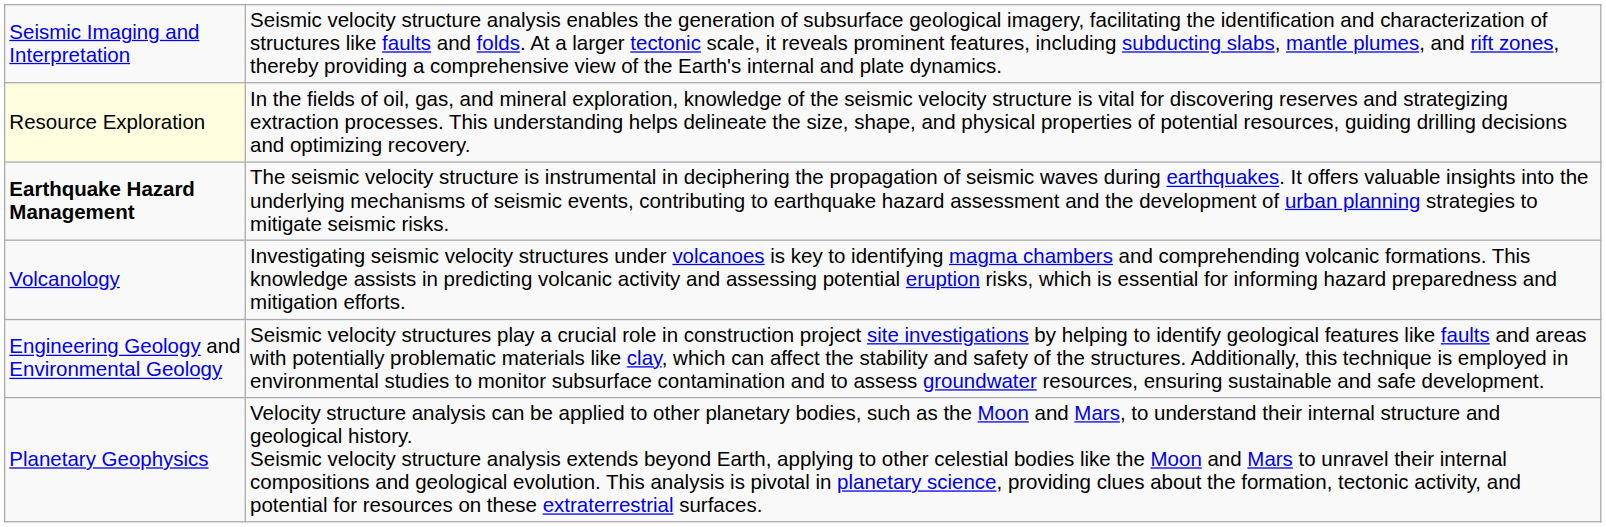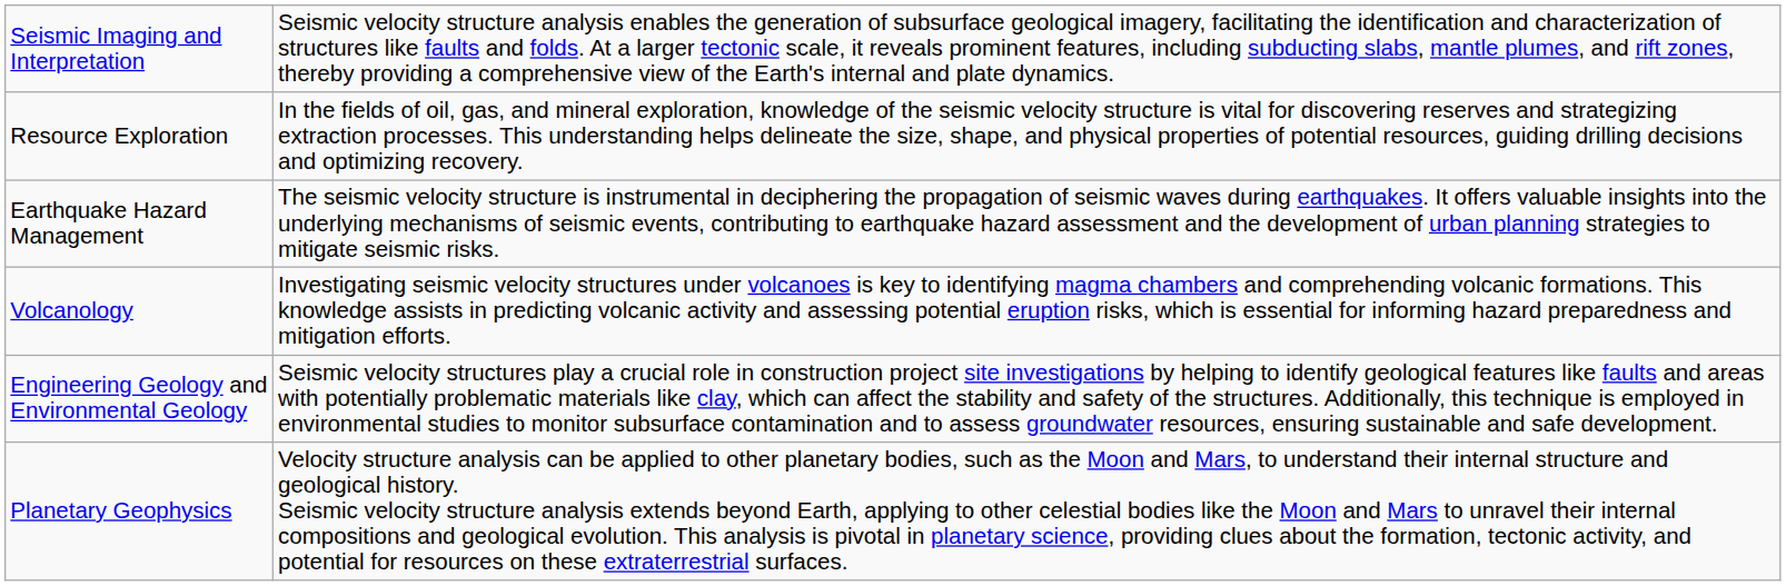Resource Exploration | column 1: lightyellow background -> no background
Earthquake Hazard Management | column 1: bold -> normal
